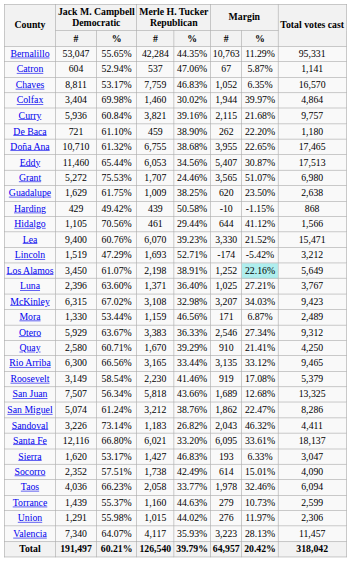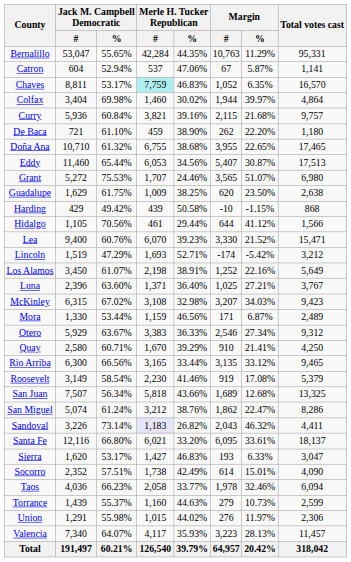Chaves | Merle H. Tucker Republican / #: no background -> paleturquoise background
Los Alamos | Margin / %: paleturquoise background -> no background
Sandoval | Merle H. Tucker Republican / #: no background -> lavender background
